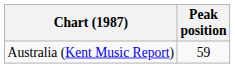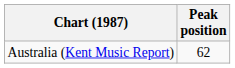Australia (Kent Music Report) | Peak position: 59 -> 62
